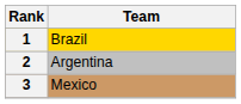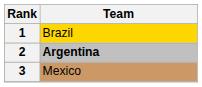2 | Team: normal -> bold
